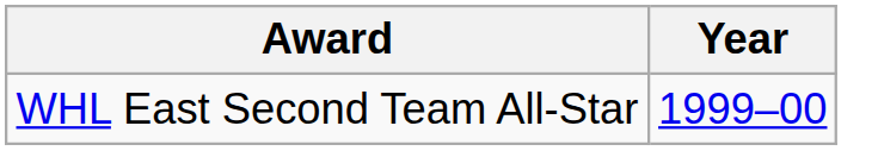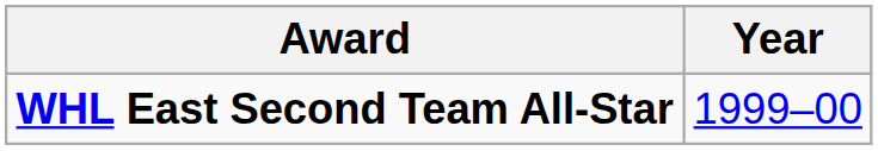row 2 | Award: normal -> bold
